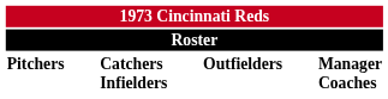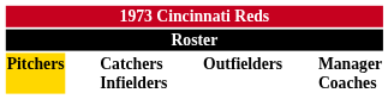Pitchers | column 1: no background -> gold background
